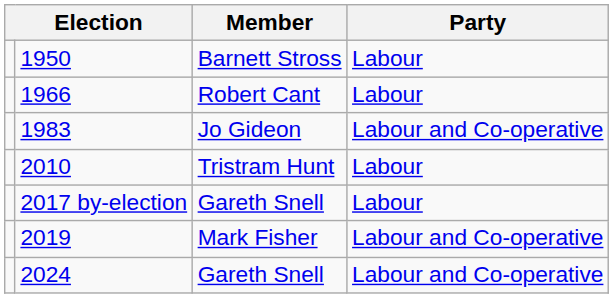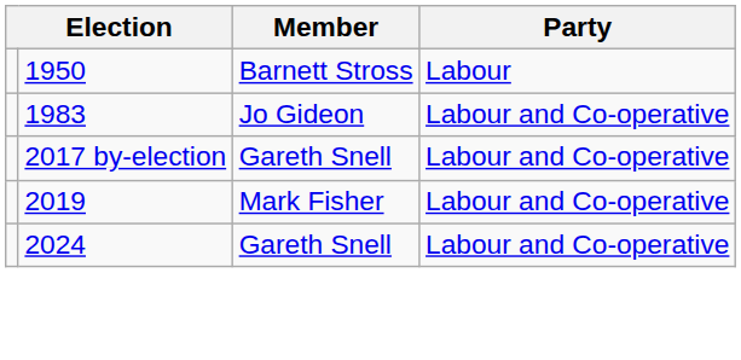- row: 1966 | Robert Cant | Labour
- row: 2010 | Tristram Hunt | Labour
2017 by-election | Party: Labour -> Labour and Co-operative
